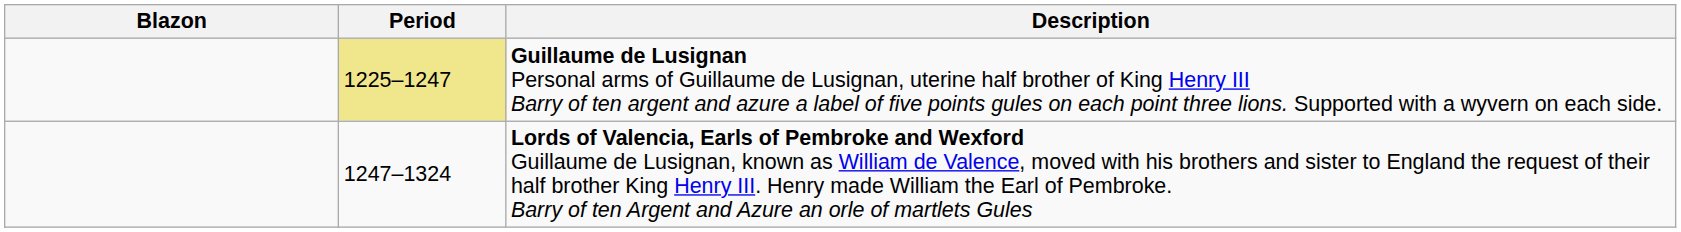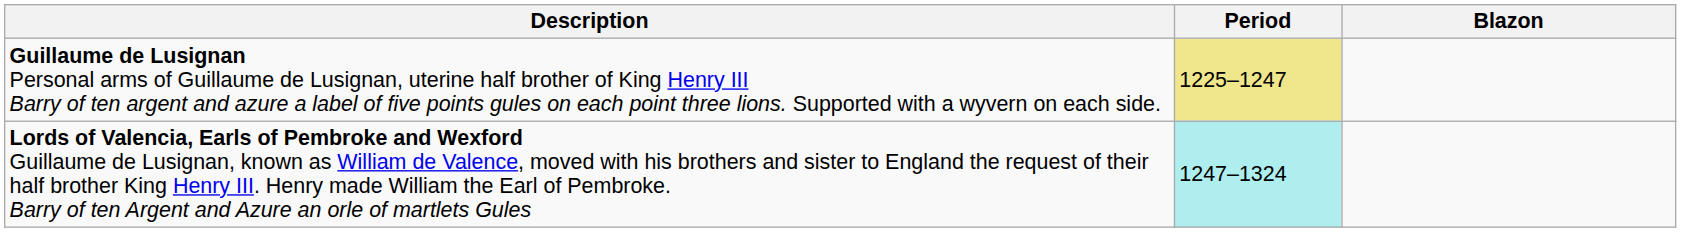columns swapped: Blazon <-> Description
row 3 | Period: no background -> paleturquoise background
